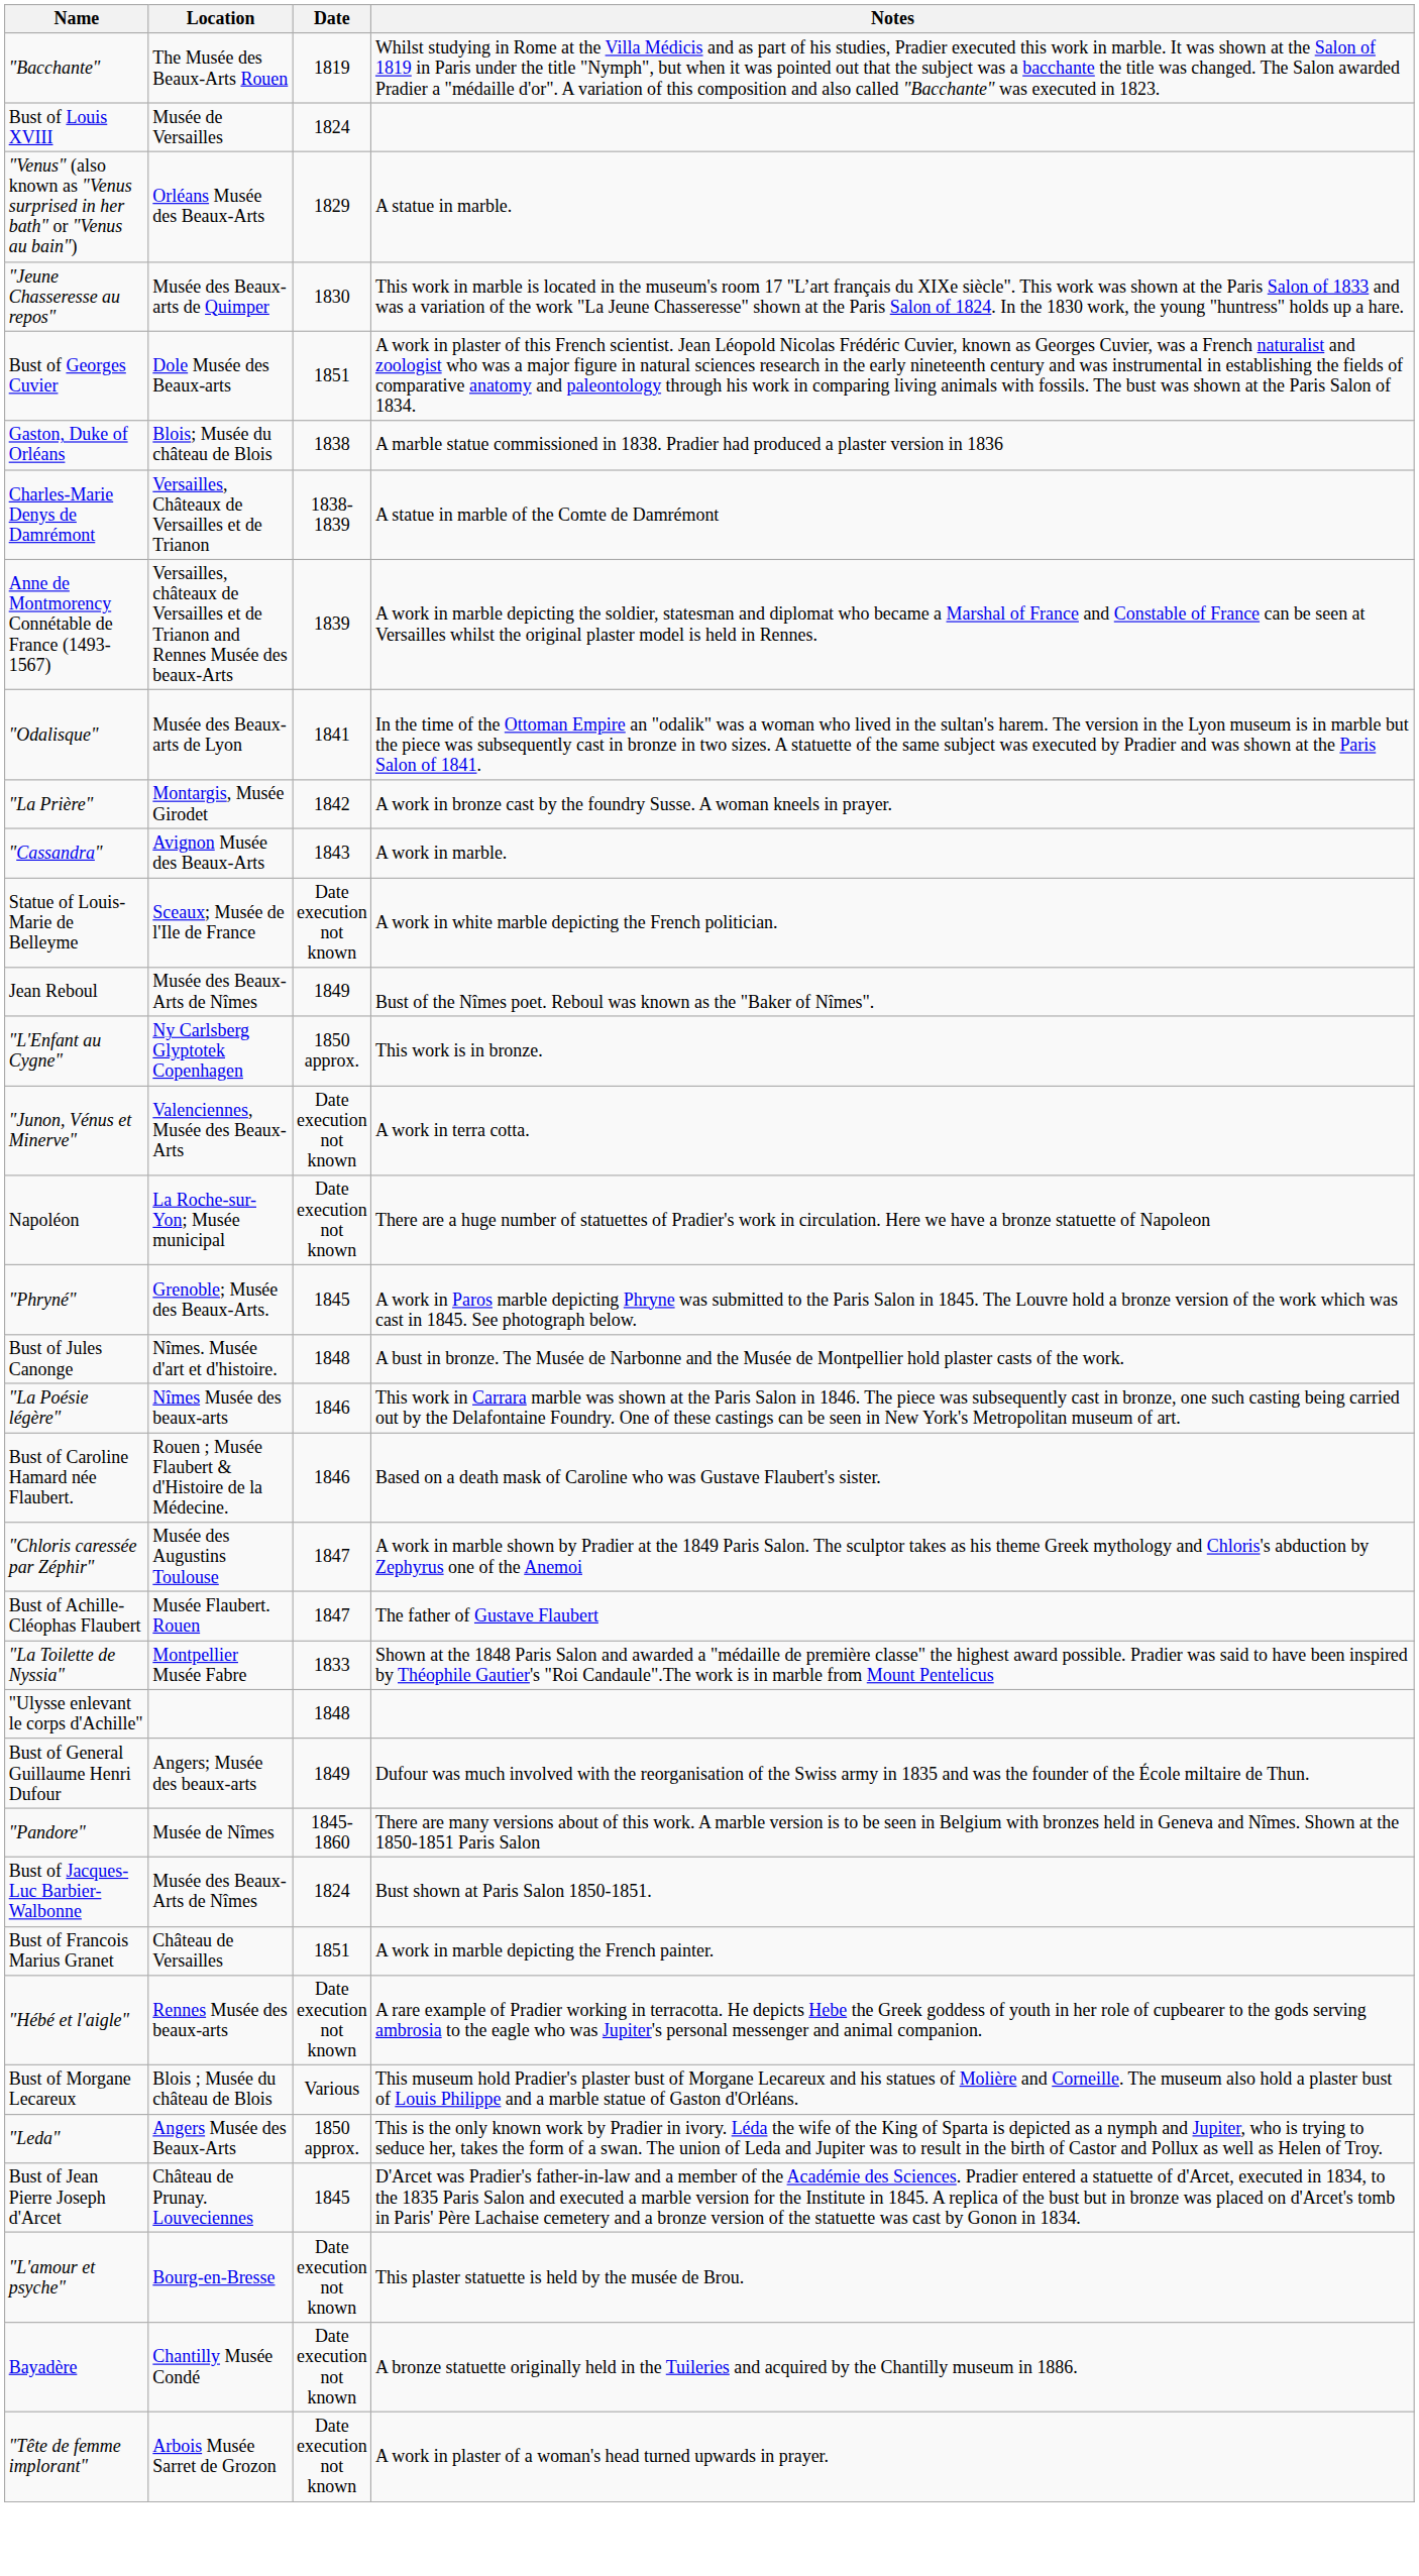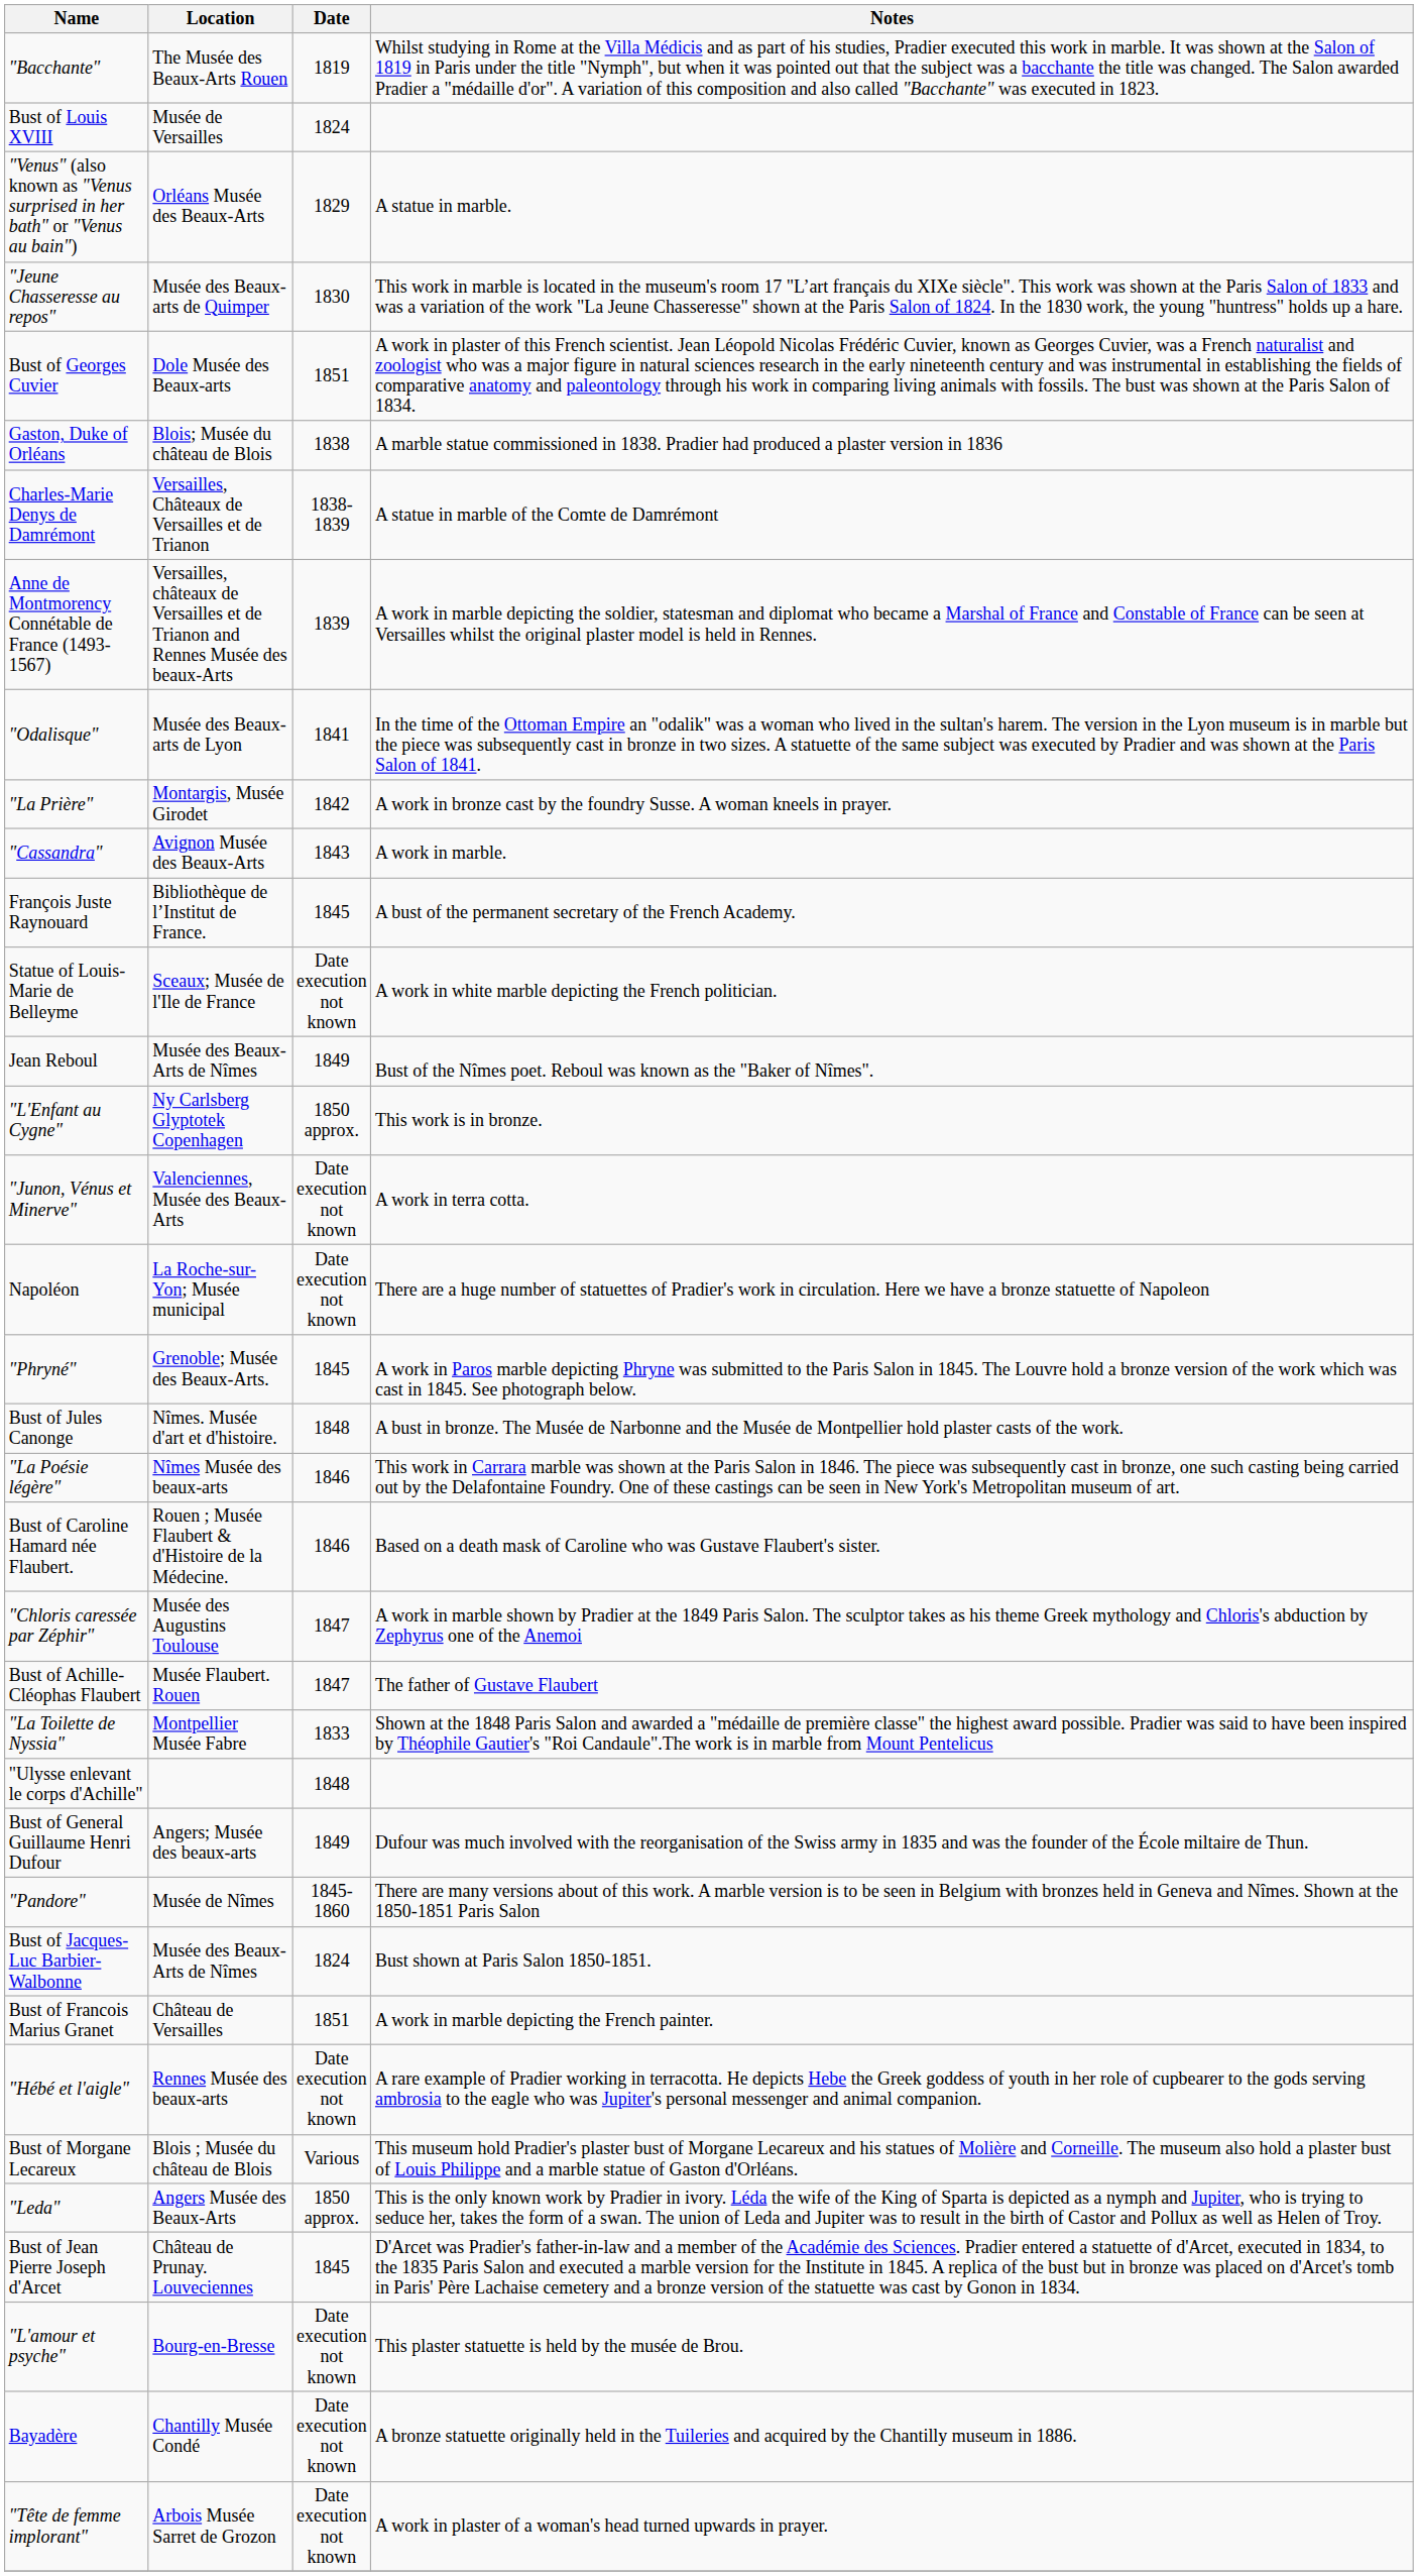+ row: François Juste Raynouard | Bibliothèque de l’Institut de France. | 1845 | A bust of the permanent secretary of the French Academy.
